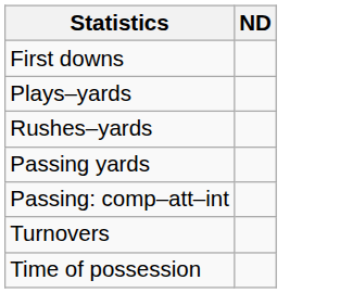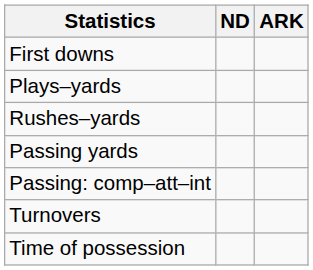+ column: ARK
